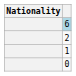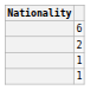row 2 | column 2: lightblue background -> no background
row 5 | column 2: 0 -> 1
